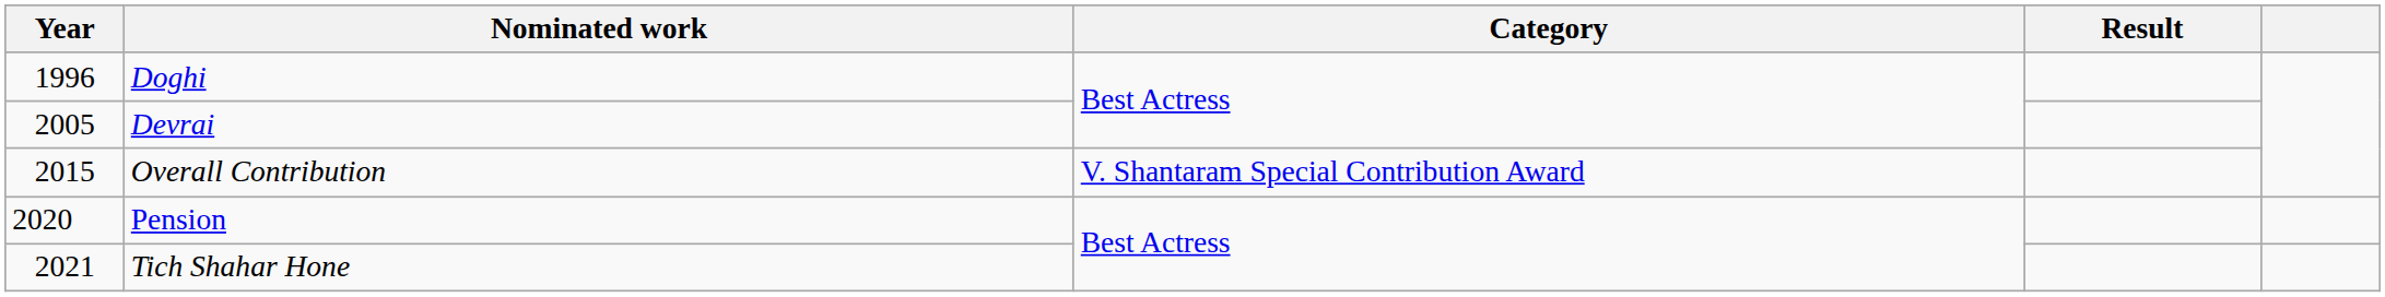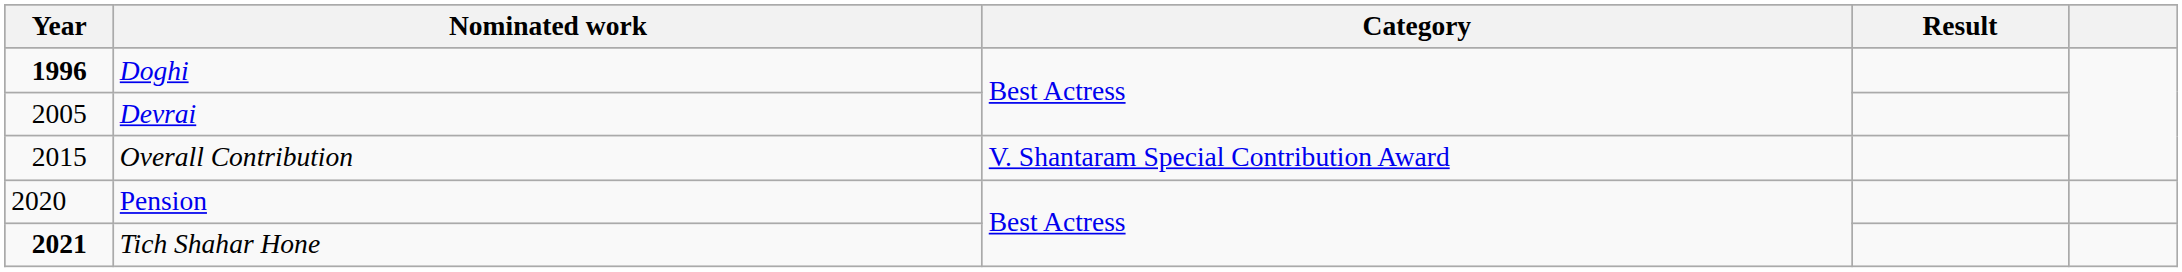Doghi | Year: normal -> bold
Tich Shahar Hone | Year: normal -> bold
